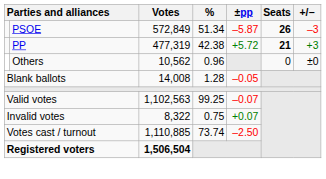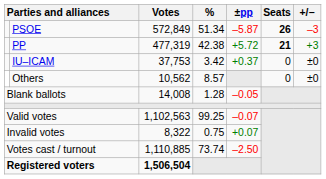+ row: IU–ICAM | 37,753 | 3.42 | +0.37 | 0 | ±0
Others | %: 0.96 -> 8.57
